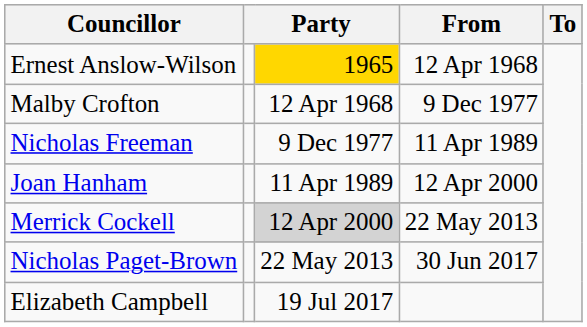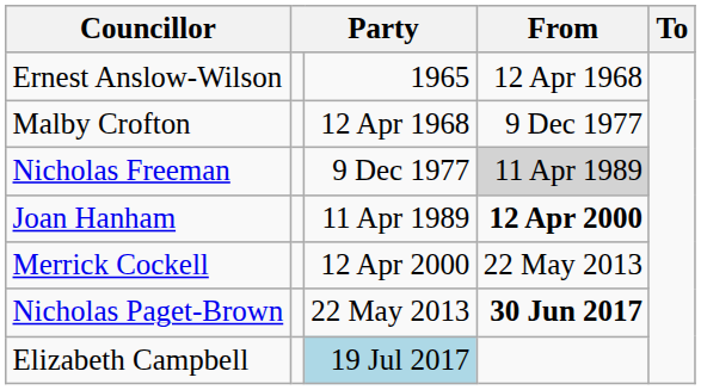Ernest Anslow-Wilson | column 3: gold background -> no background
Nicholas Freeman | From: no background -> lightgrey background
Joan Hanham | From: normal -> bold
Merrick Cockell | column 3: lightgrey background -> no background
Nicholas Paget-Brown | From: normal -> bold
Elizabeth Campbell | column 3: no background -> lightblue background
